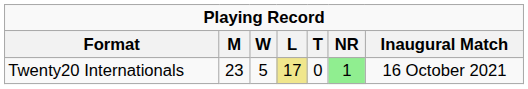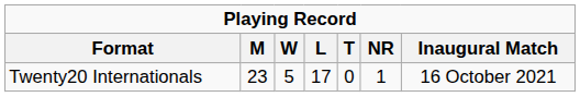Twenty20 Internationals | L: khaki background -> no background
Twenty20 Internationals | NR: lightgreen background -> no background
